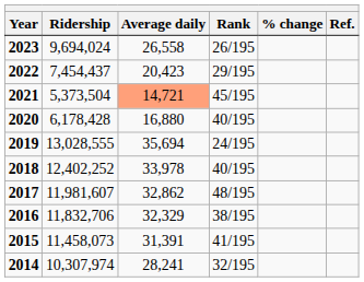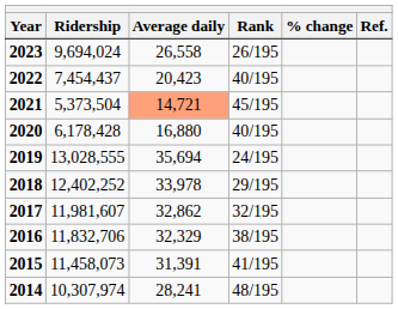2022 | Rank: 29/195 -> 40/195
2018 | Rank: 40/195 -> 29/195
2017 | Rank: 48/195 -> 32/195
2014 | Rank: 32/195 -> 48/195
